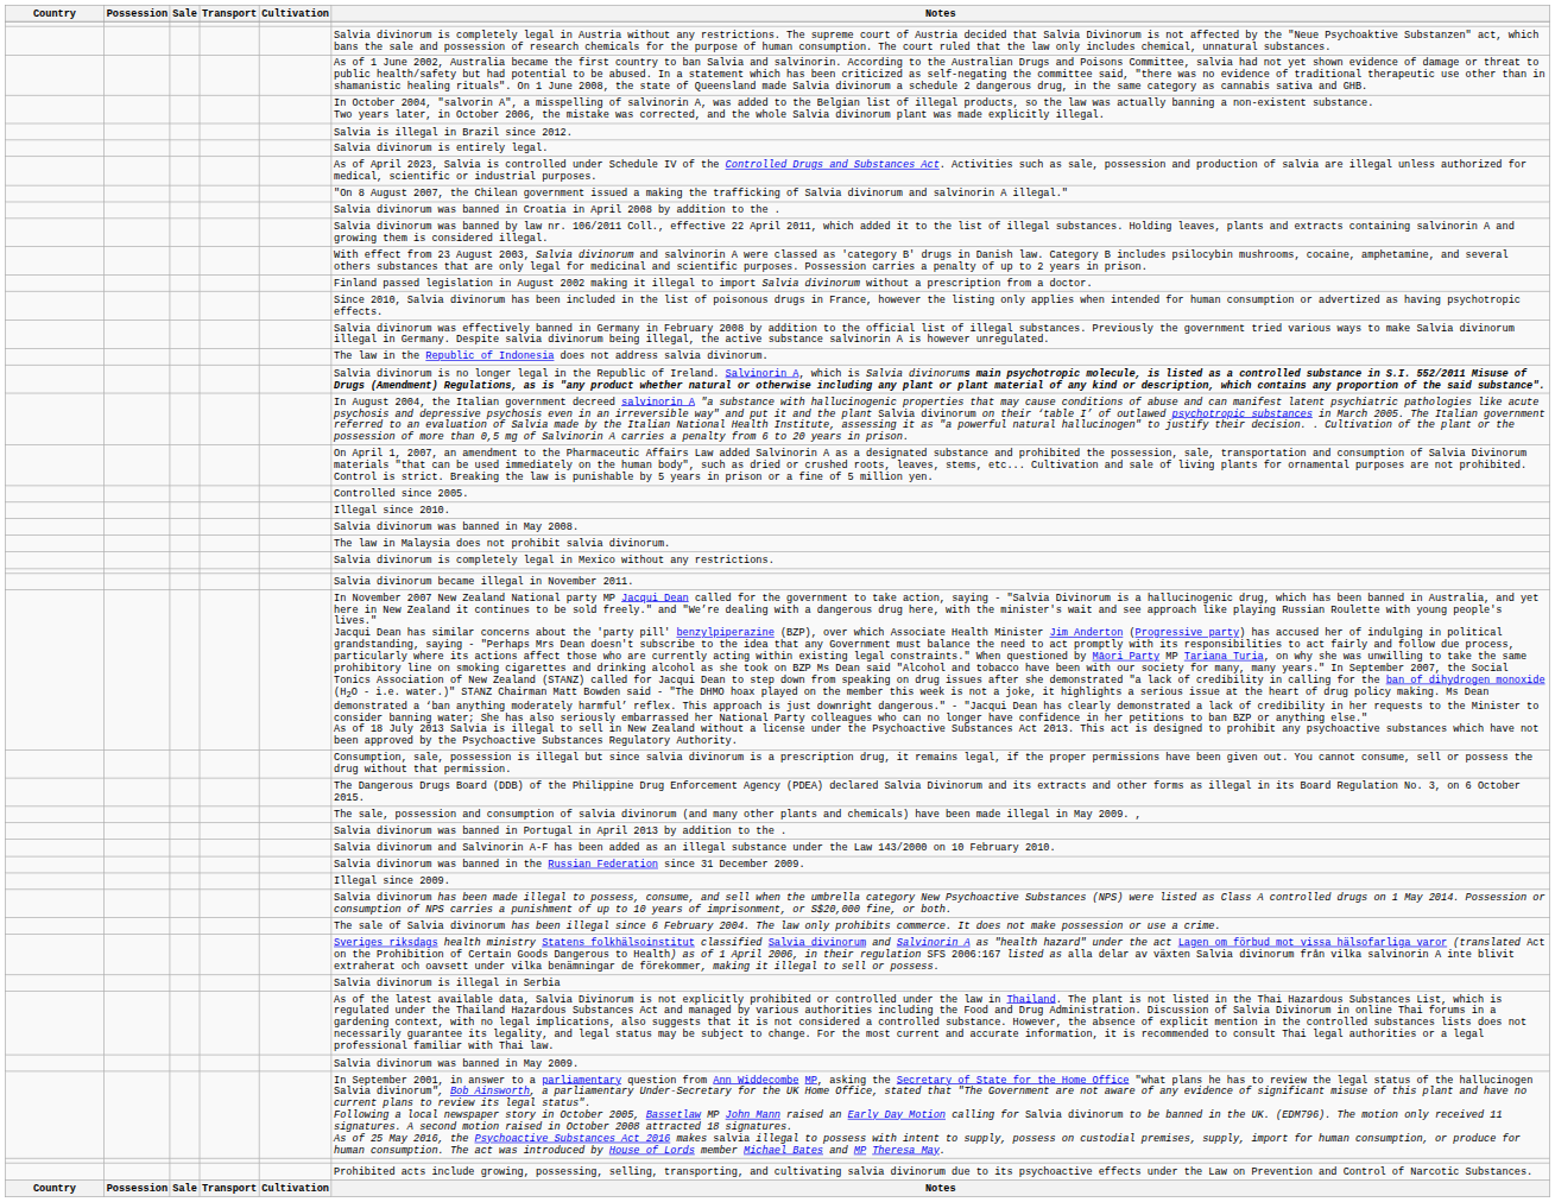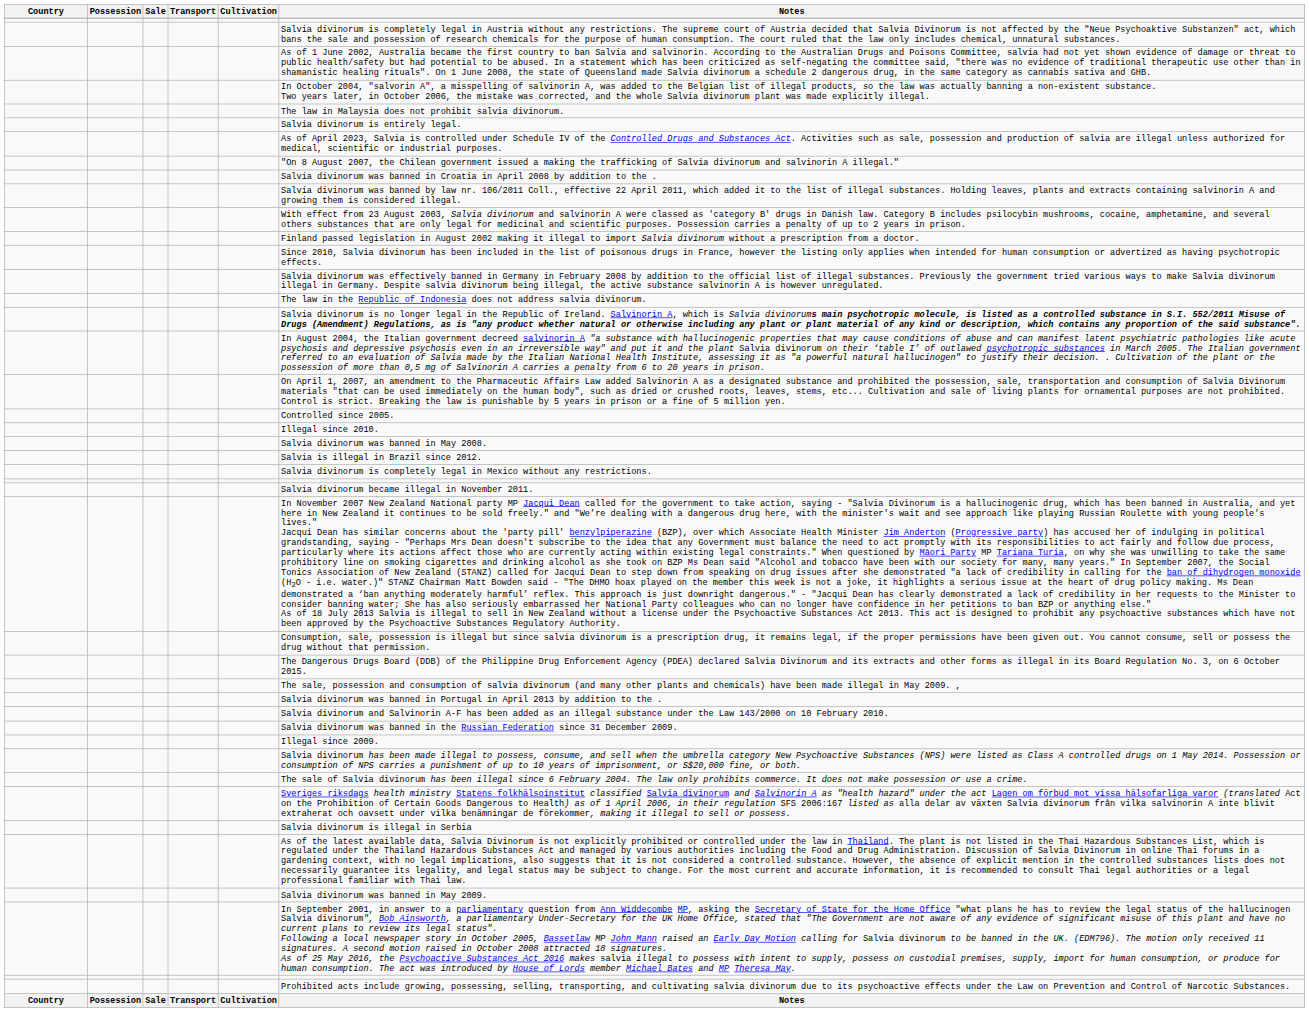row 6 | Notes: Salvia is illegal in Brazil since 2012. -> The law in Malaysia does not prohibit salvia divinorum.
row 23 | Notes: The law in Malaysia does not prohibit salvia divinorum. -> Salvia is illegal in Brazil since 2012.
